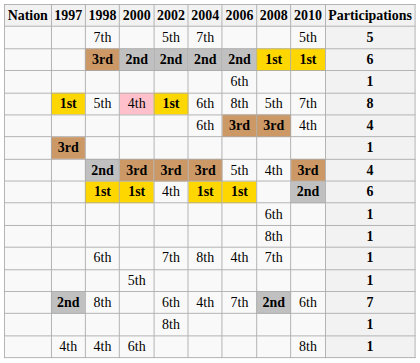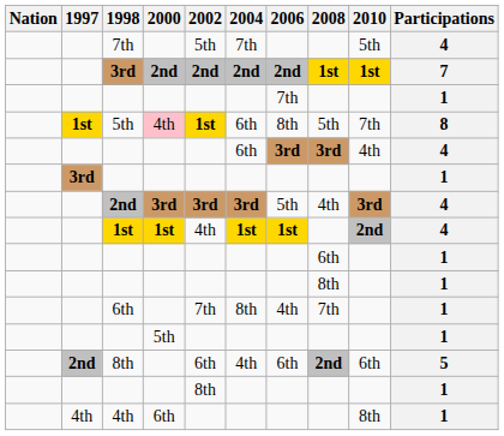row 2 | Participations: 5 -> 4
row 3 | Participations: 6 -> 7
row 4 | 2006: 6th -> 7th
row 9 | Participations: 6 -> 4
row 14 | 2006: 7th -> 6th
row 14 | Participations: 7 -> 5
